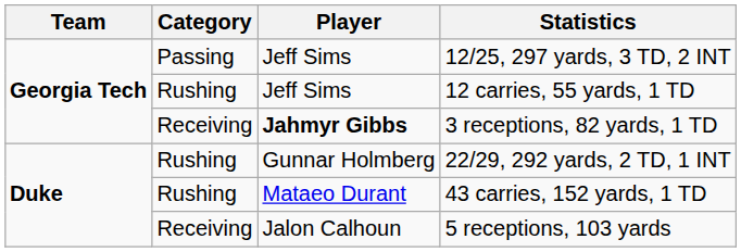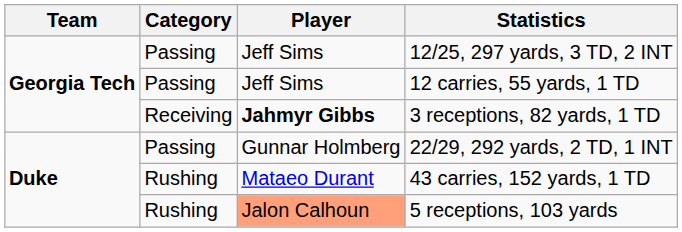12 carries, 55 yards, 1 TD | Category: Rushing -> Passing
22/29, 292 yards, 2 TD, 1 INT | Category: Rushing -> Passing
5 receptions, 103 yards | Category: Receiving -> Rushing
5 receptions, 103 yards | Player: no background -> lightsalmon background
